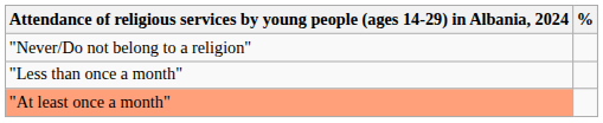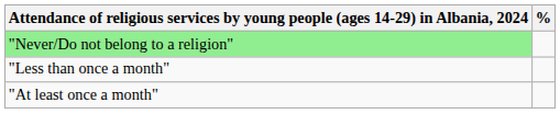"Never/Do not belong to a religion" | column 1: no background -> lightgreen background
"At least once a month" | column 1: lightsalmon background -> no background
